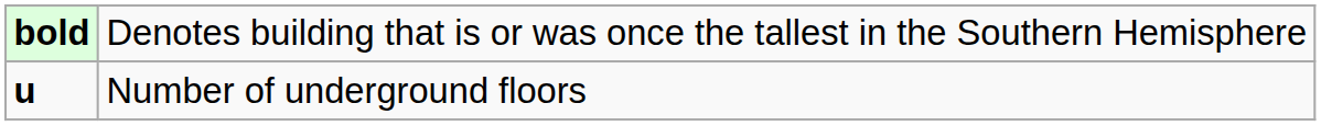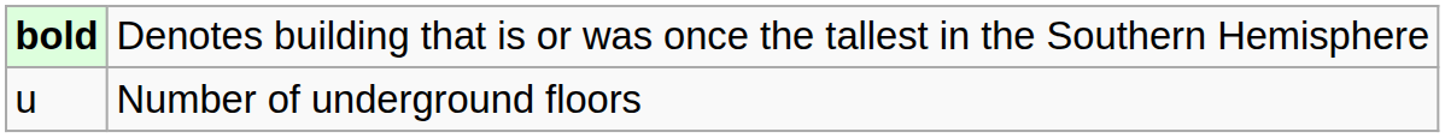Number of underground floors | column 1: bold -> normal
